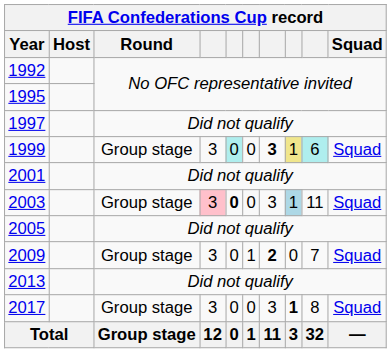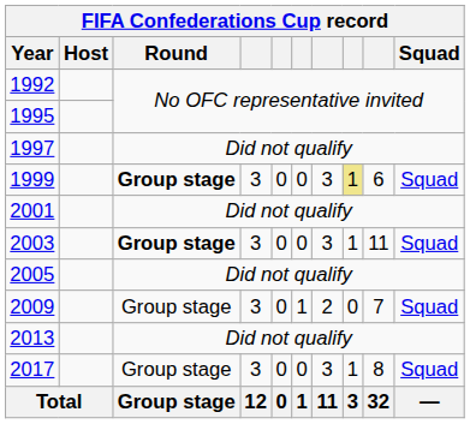1999 | FIFA Confederations Cup record / Round: normal -> bold
1999 | column 5: paleturquoise background -> no background
1999 | column 7: bold -> normal
1999 | column 9: paleturquoise background -> no background
2003 | FIFA Confederations Cup record / Round: normal -> bold
2003 | column 4: pink background -> no background
2003 | column 5: bold -> normal
2003 | column 8: lightblue background -> no background
2009 | column 7: bold -> normal
2017 | column 8: bold -> normal
